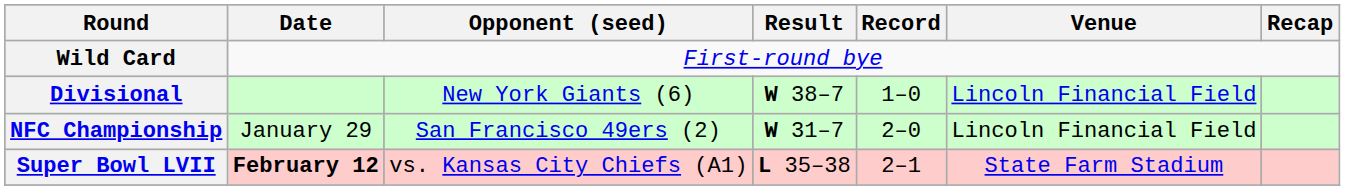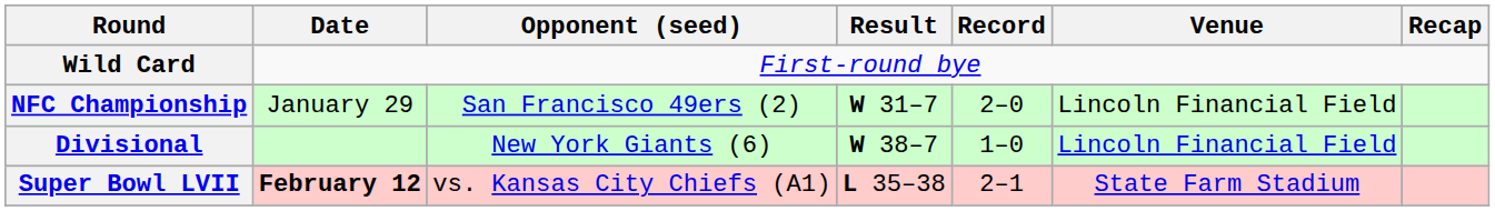rows swapped: Divisional <-> NFC Championship
